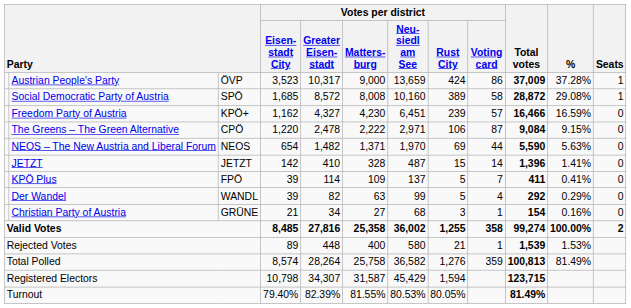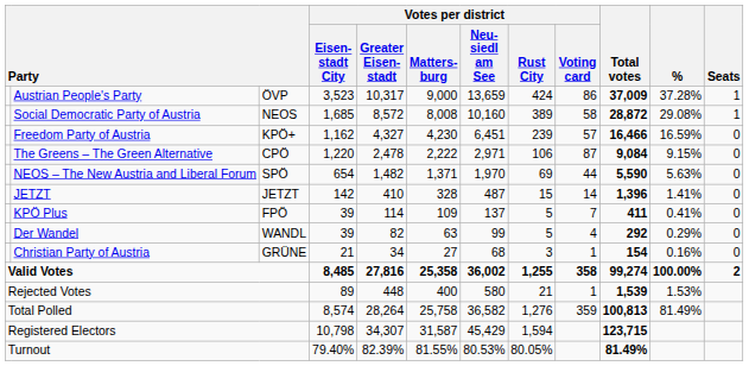Social Democratic Party of Austria | column 3: SPÖ -> NEOS
NEOS – The New Austria and Liberal Forum | column 3: NEOS -> SPÖ
